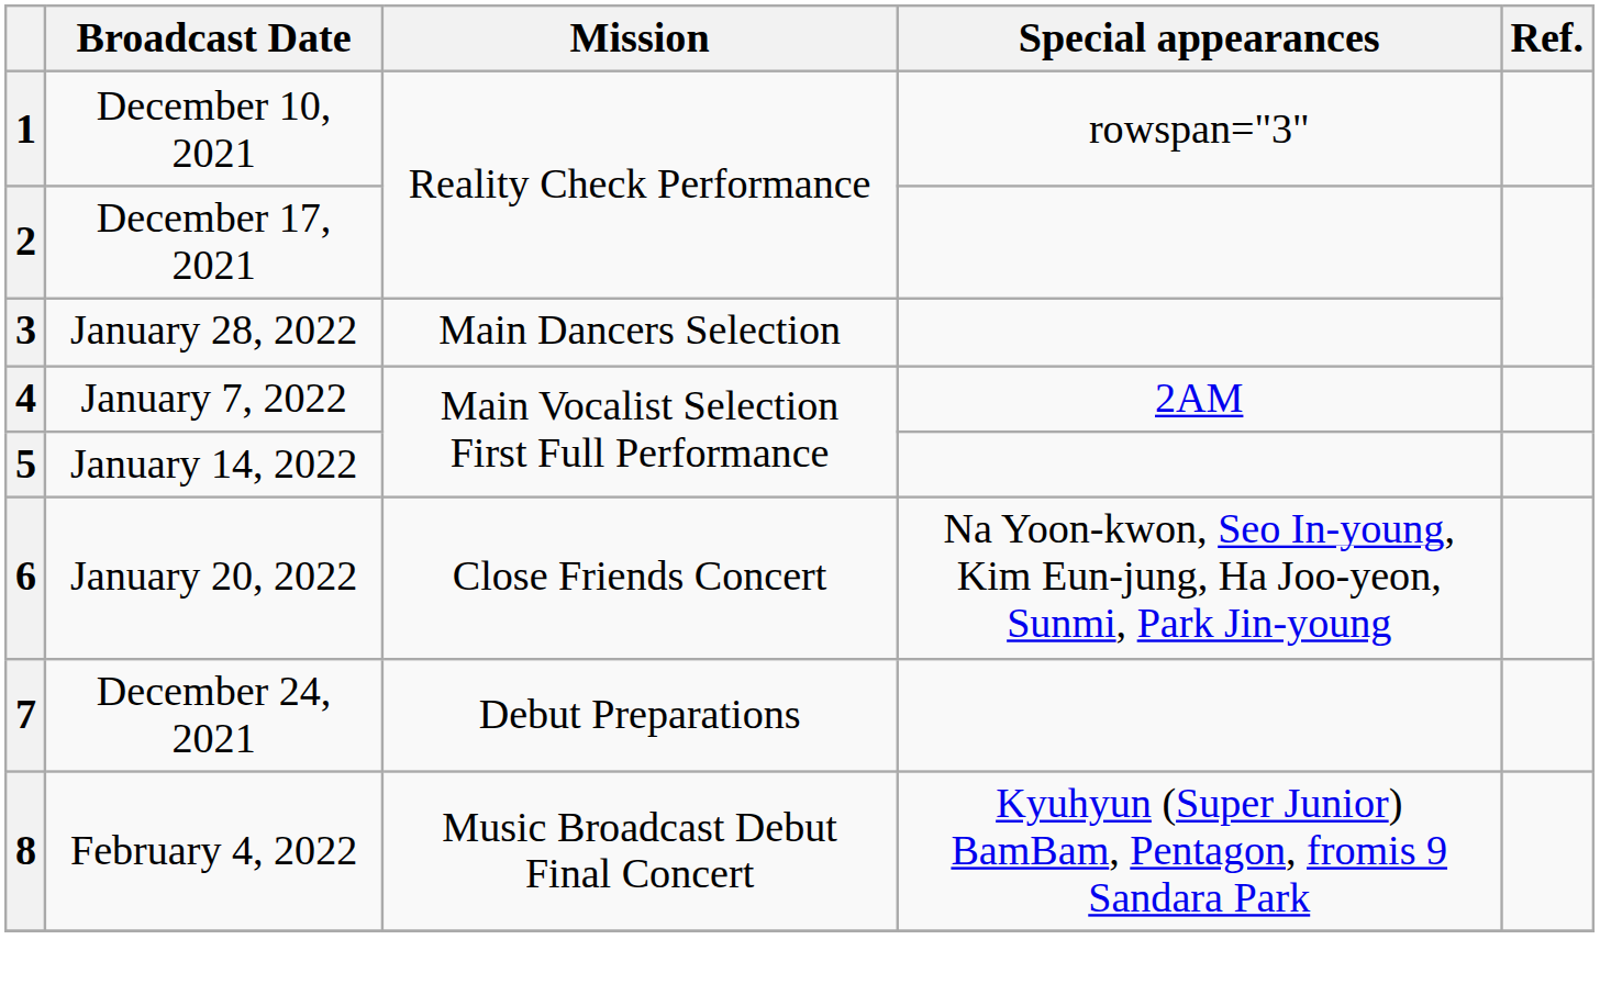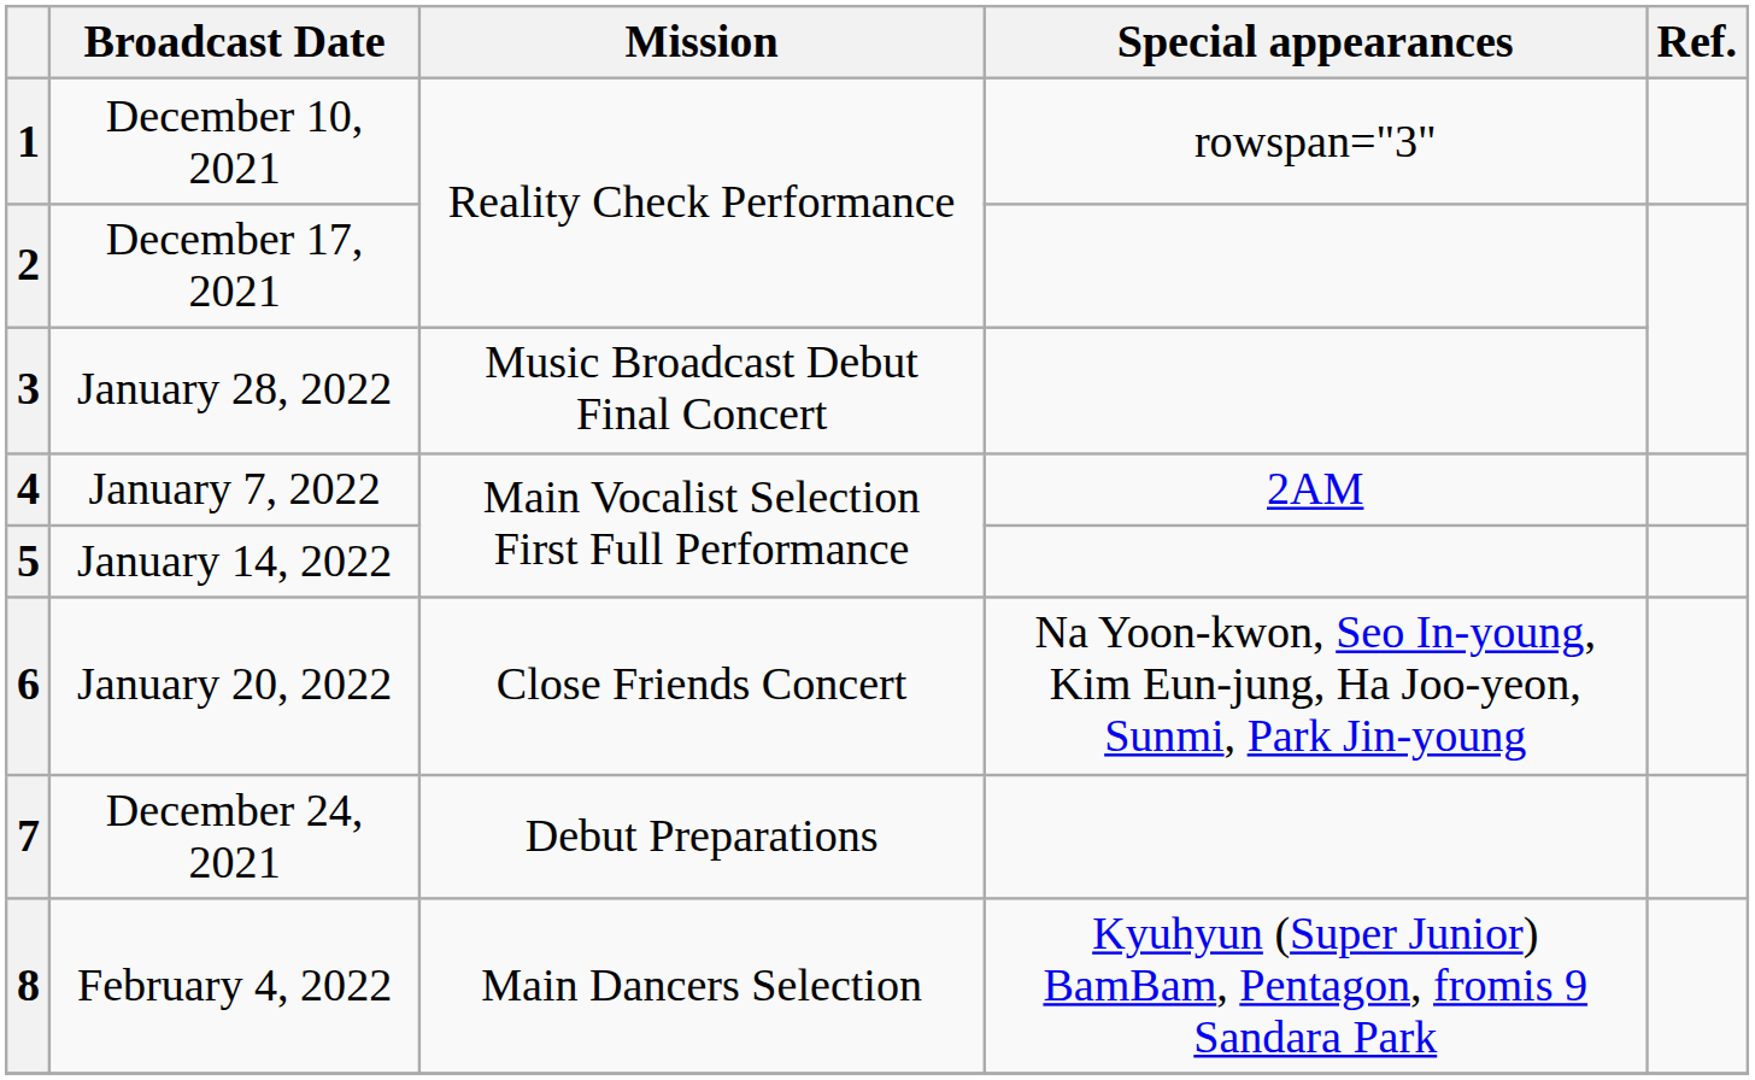3 | Mission: Main Dancers Selection -> Music Broadcast Debut Final Concert
8 | Mission: Music Broadcast Debut Final Concert -> Main Dancers Selection
